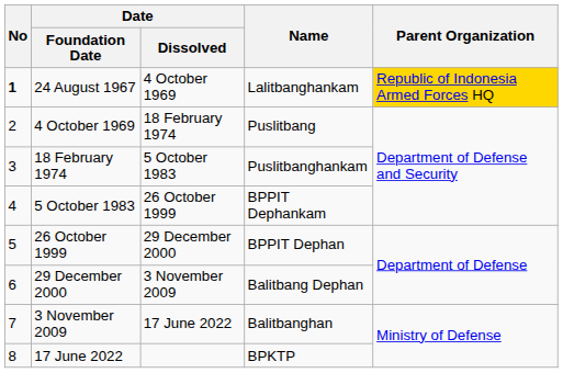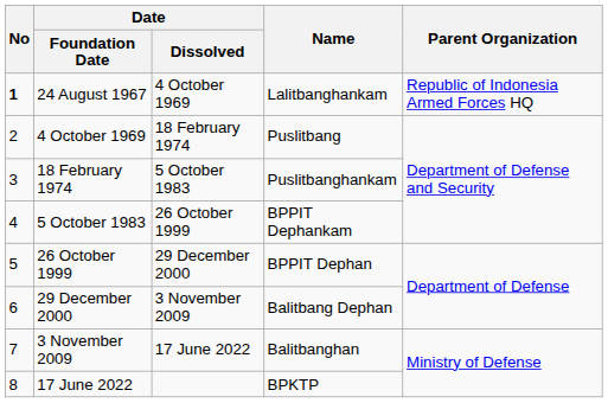24 August 1967 | Parent Organization: gold background -> no background
